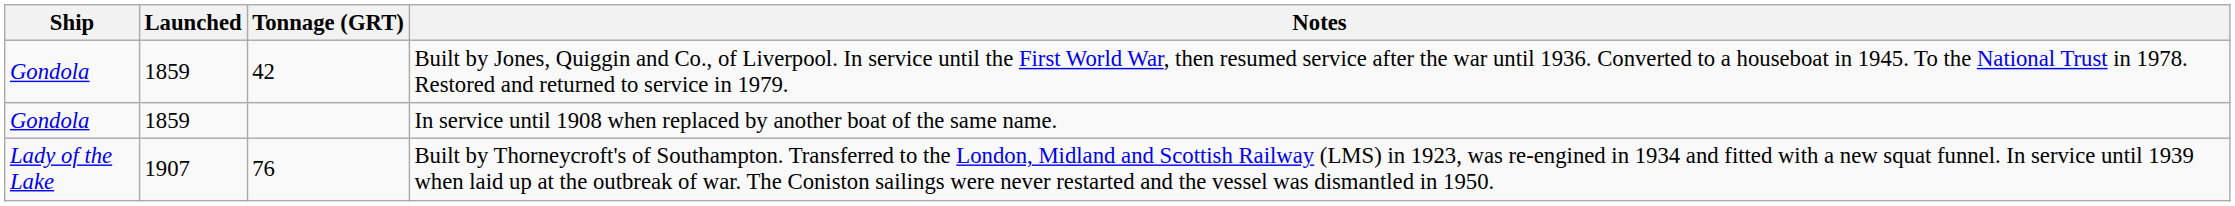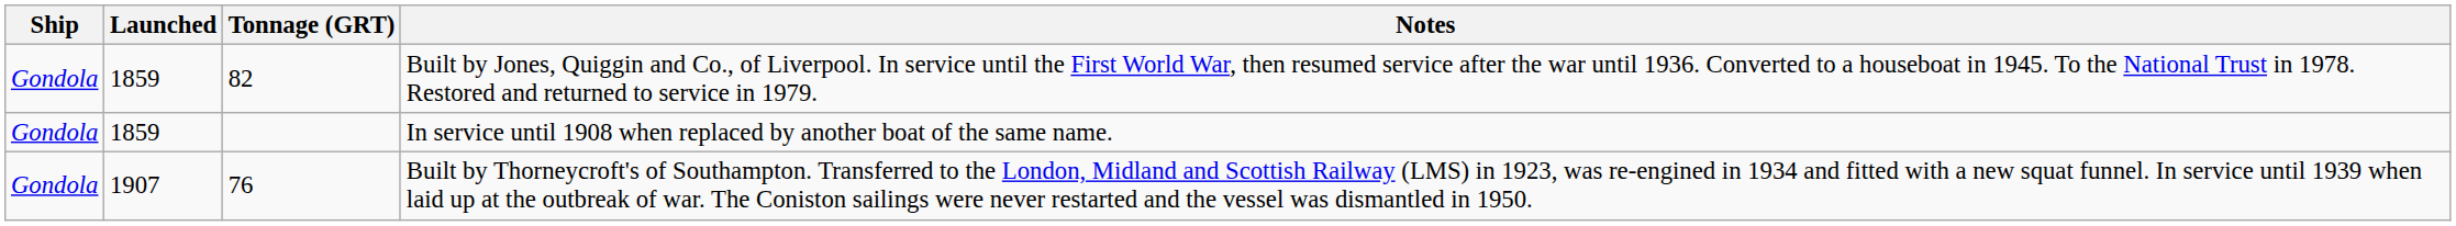row 2 | Tonnage (GRT): 42 -> 82
row 4 | Ship: Lady of the Lake -> Gondola
